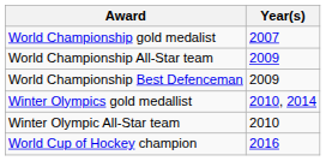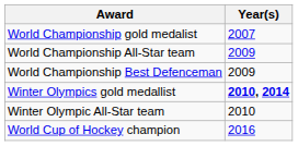Winter Olympics gold medallist | Year(s): normal -> bold
